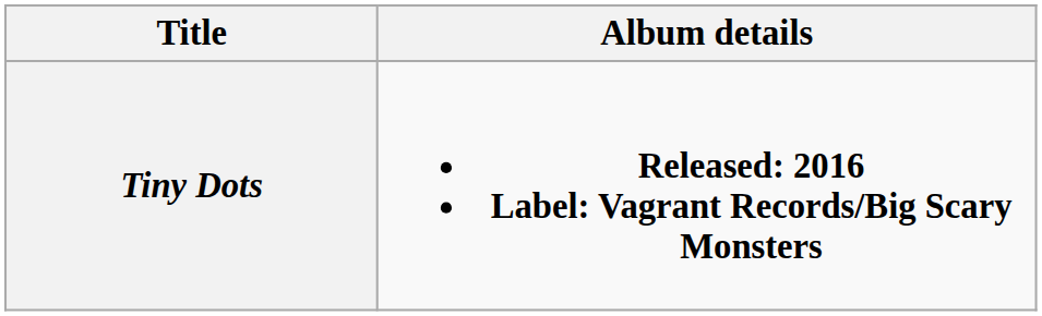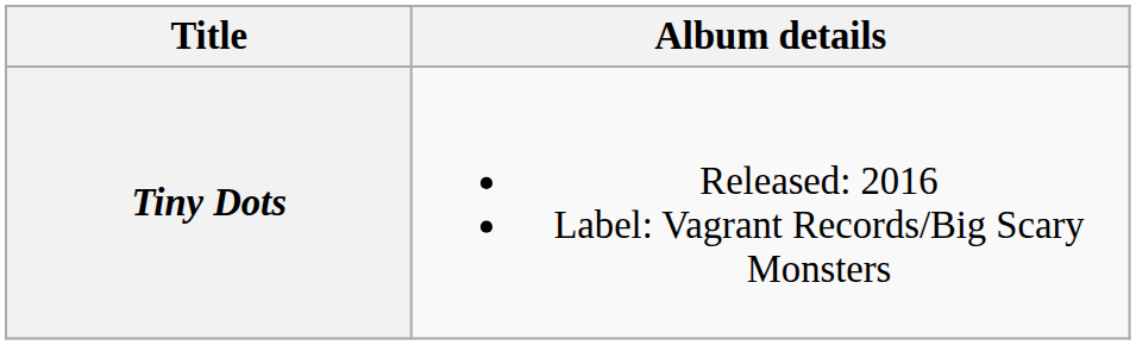Tiny Dots | Album details: bold -> normal
